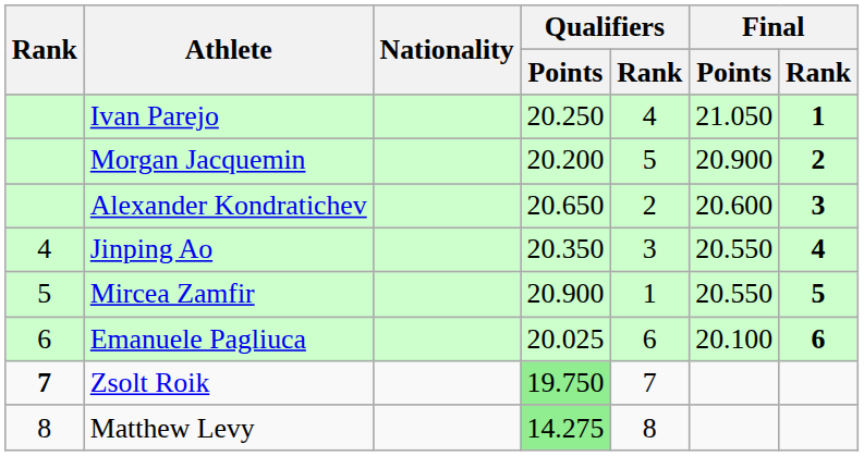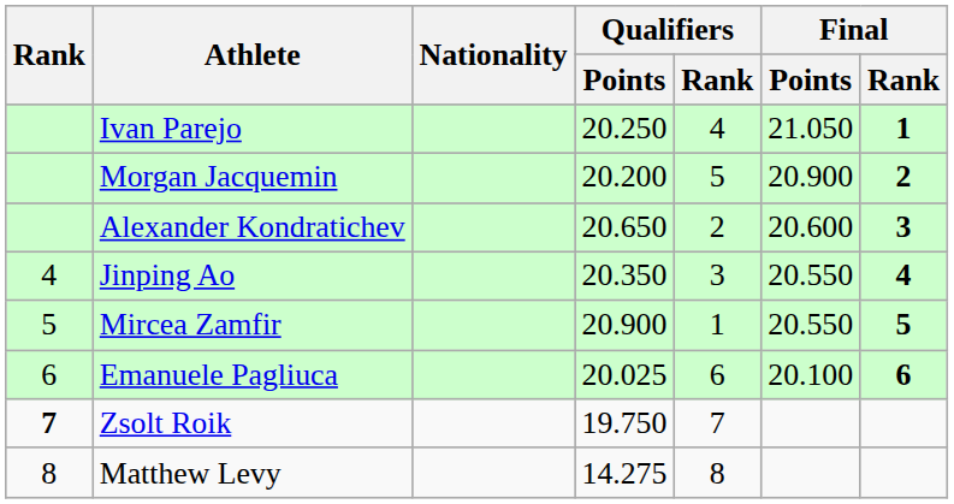Zsolt Roik | Qualifiers / Points: lightgreen background -> no background
Matthew Levy | Qualifiers / Points: lightgreen background -> no background
